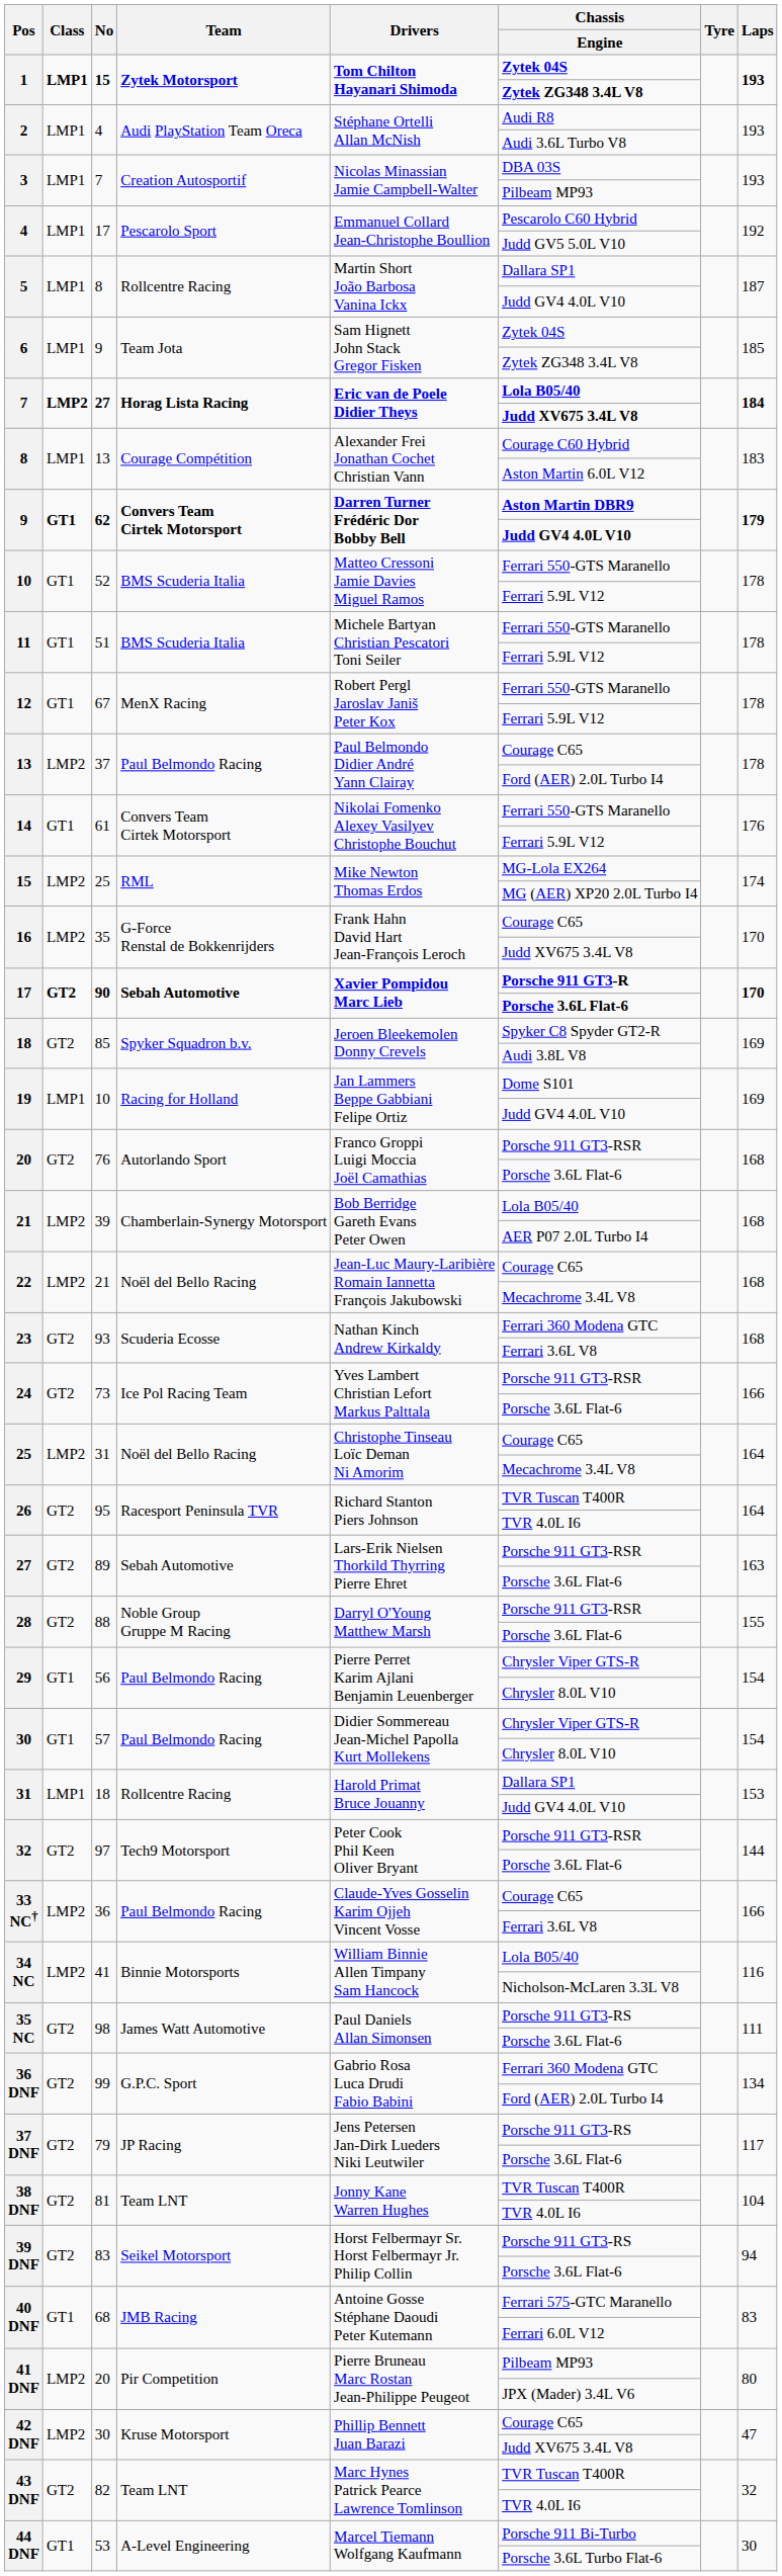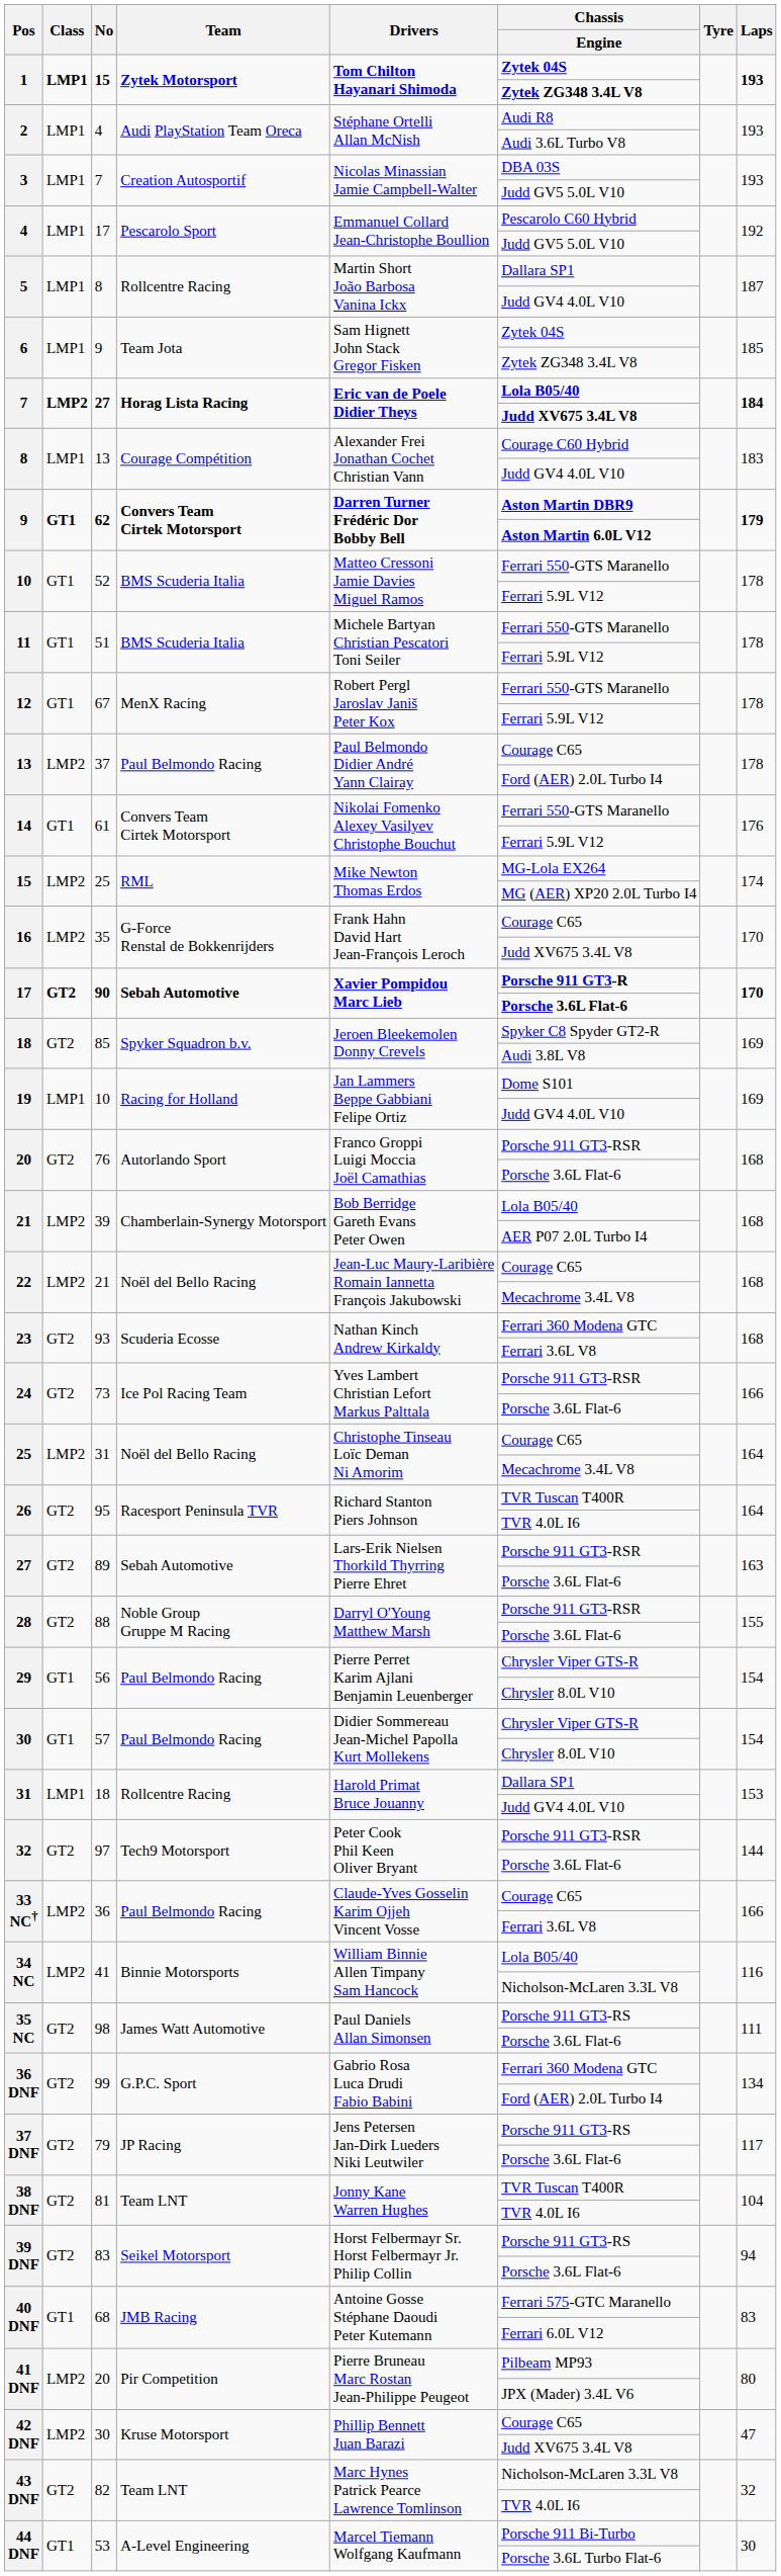row 8 | Chassis / Engine: Pilbeam MP93 -> Judd GV5 5.0L V10
row 18 | Chassis / Engine: Aston Martin 6.0L V12 -> Judd GV4 4.0L V10
row 20 | Chassis / Engine: Judd GV4 4.0L V10 -> Aston Martin 6.0L V12
row 87 | Chassis / Engine: TVR Tuscan T400R -> Nicholson-McLaren 3.3L V8
